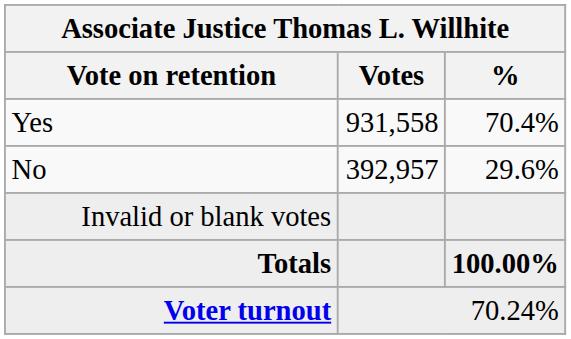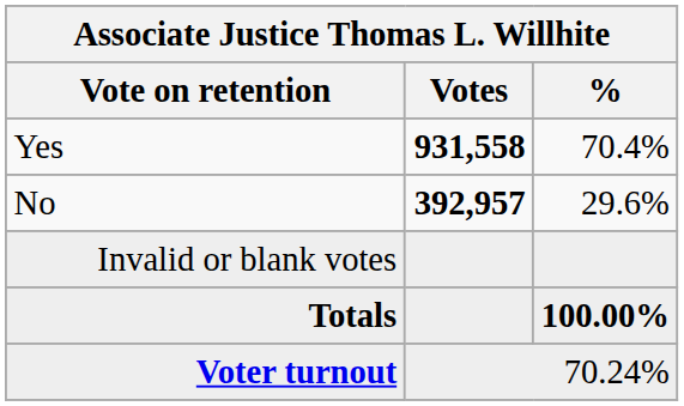Yes | Votes: normal -> bold
No | Votes: normal -> bold
